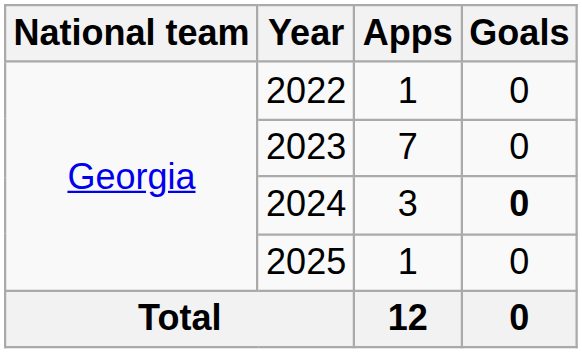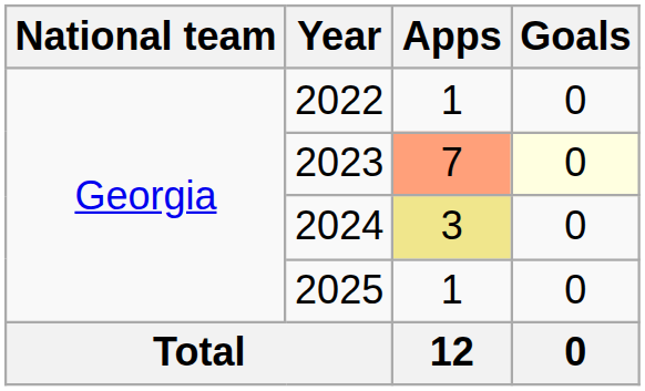2023 | Apps: no background -> lightsalmon background
2023 | Goals: no background -> lightyellow background
2024 | Apps: no background -> khaki background
2024 | Goals: bold -> normal
